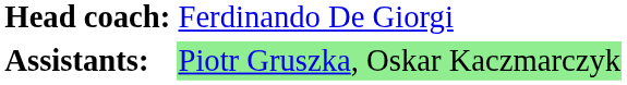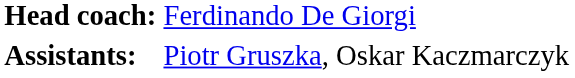Assistants: | column 2: lightgreen background -> no background
